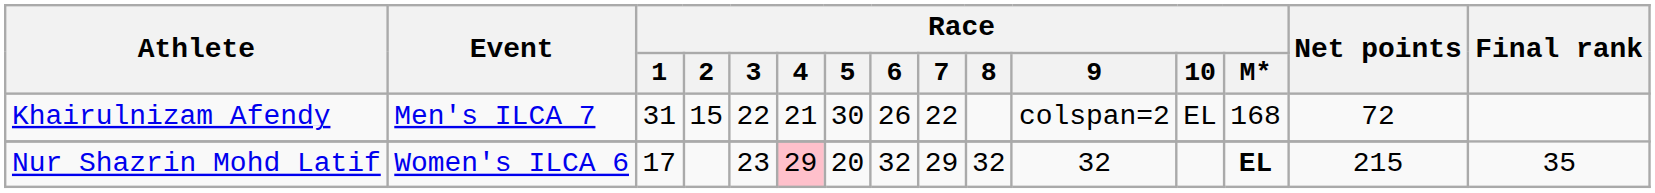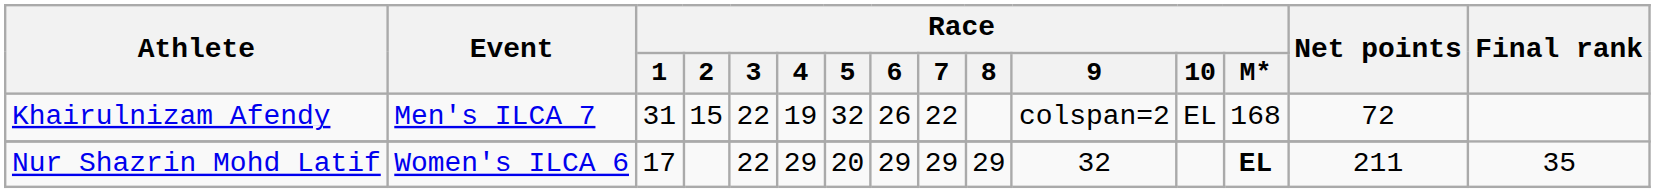Khairulnizam Afendy | Race / 4: 21 -> 19
Khairulnizam Afendy | Race / 5: 30 -> 32
Nur Shazrin Mohd Latif | Race / 3: 23 -> 22
Nur Shazrin Mohd Latif | Race / 4: pink background -> no background
Nur Shazrin Mohd Latif | Race / 6: 32 -> 29
Nur Shazrin Mohd Latif | Race / 8: 32 -> 29
Nur Shazrin Mohd Latif | Net points: 215 -> 211
